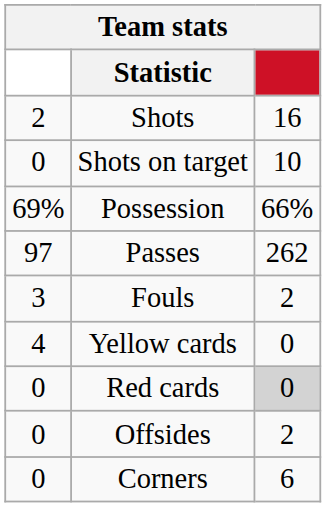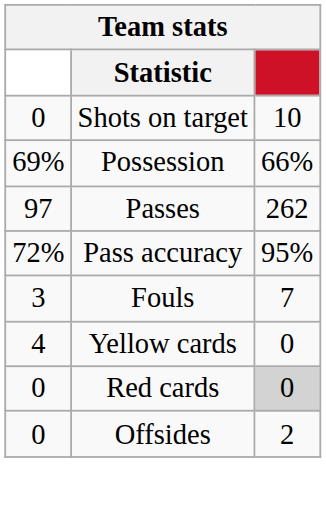- row: 2 | Shots | 16
+ row: 72% | Pass accuracy | 95%
Fouls | column 3: 2 -> 7
- row: 0 | Corners | 6
